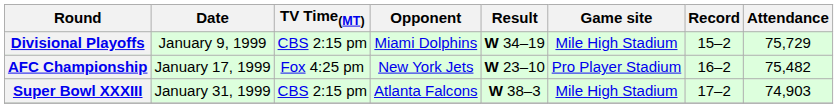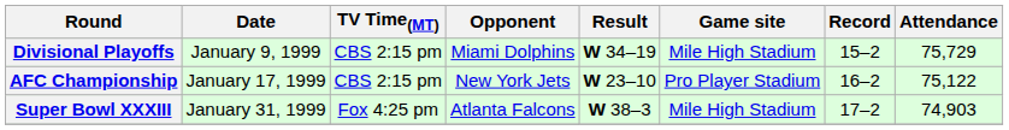AFC Championship | TV Time(MT): Fox 4:25 pm -> CBS 2:15 pm
AFC Championship | Attendance: 75,482 -> 75,122
Super Bowl XXXIII | TV Time(MT): CBS 2:15 pm -> Fox 4:25 pm
